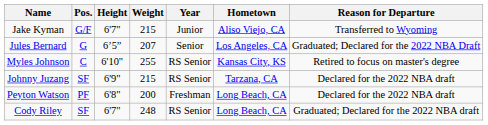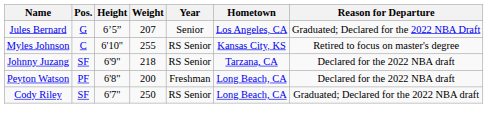- row: Jake Kyman | G/F | 6'7" | 215 | Junior | Aliso Viejo, CA | Transferred to Wyoming
Johnny Juzang | Weight: 215 -> 218
Cody Riley | Weight: 248 -> 250
